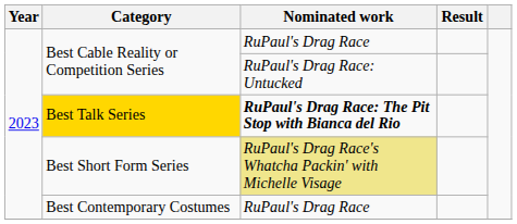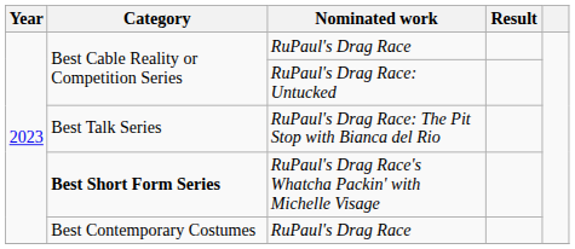Best Talk Series | Category: gold background -> no background
Best Talk Series | Nominated work: bold -> normal
Best Short Form Series | Category: normal -> bold
Best Short Form Series | Nominated work: khaki background -> no background
